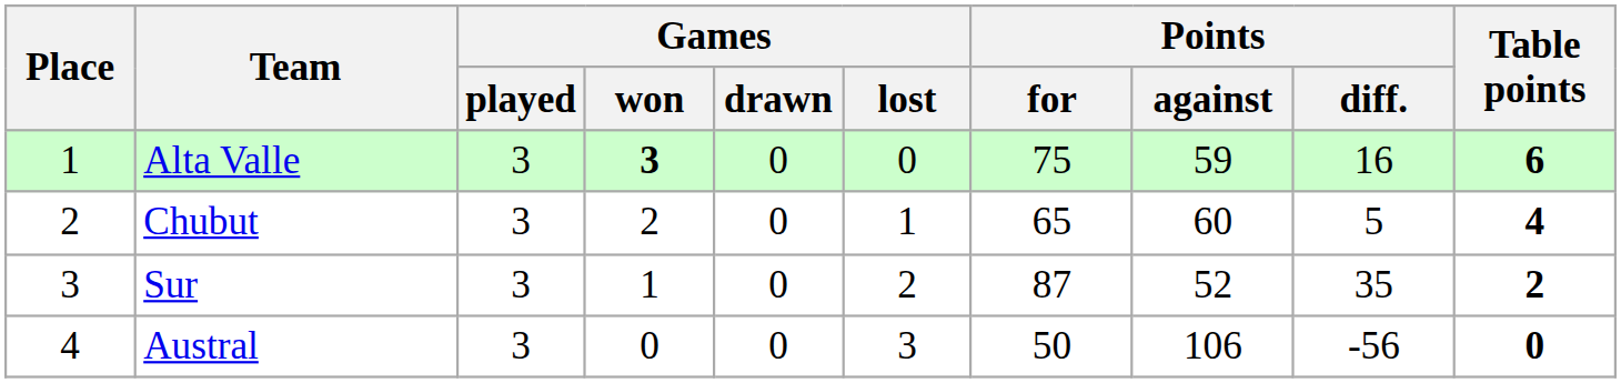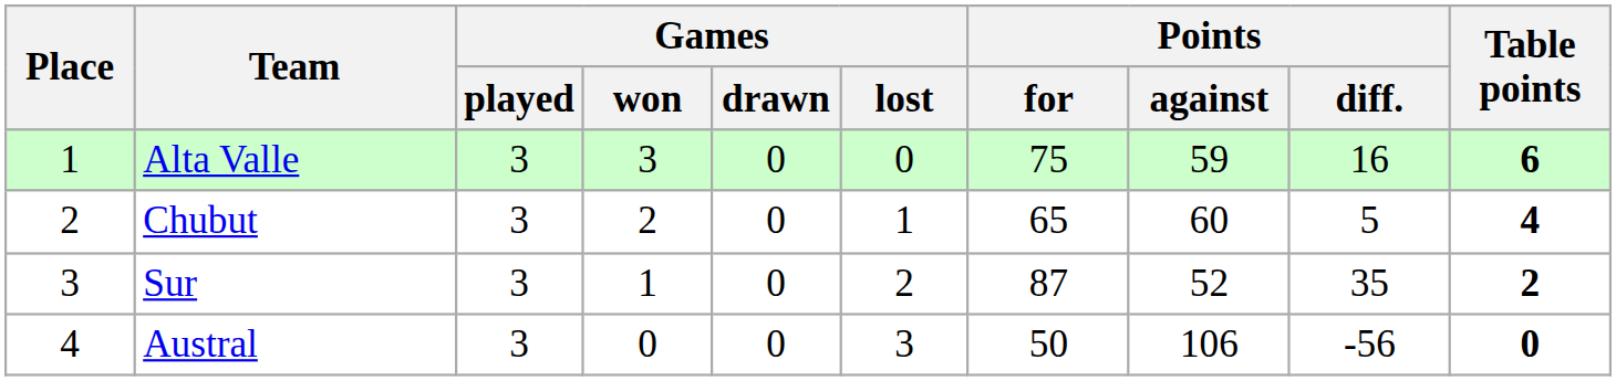Alta Valle | Games / won: bold -> normal
